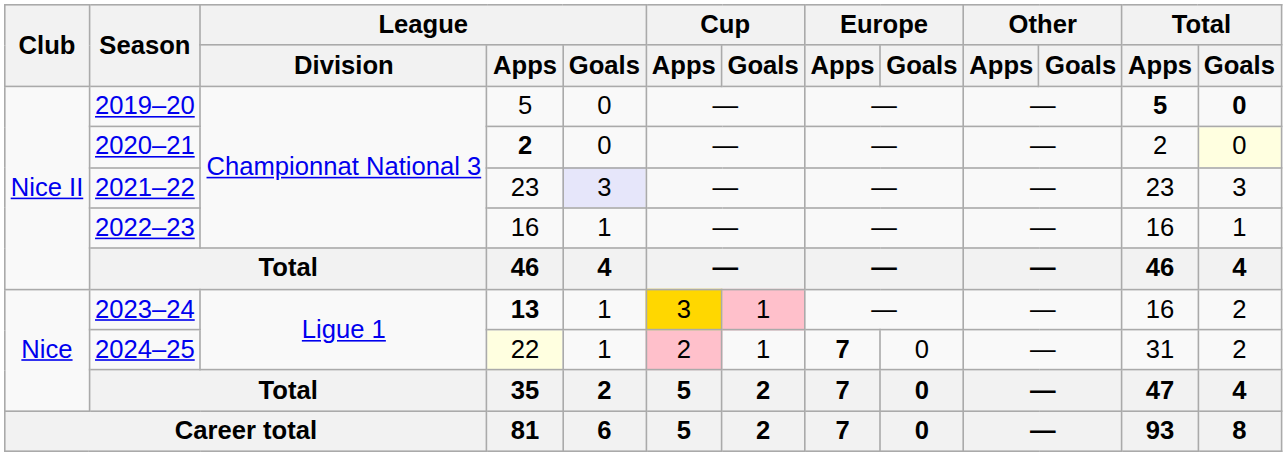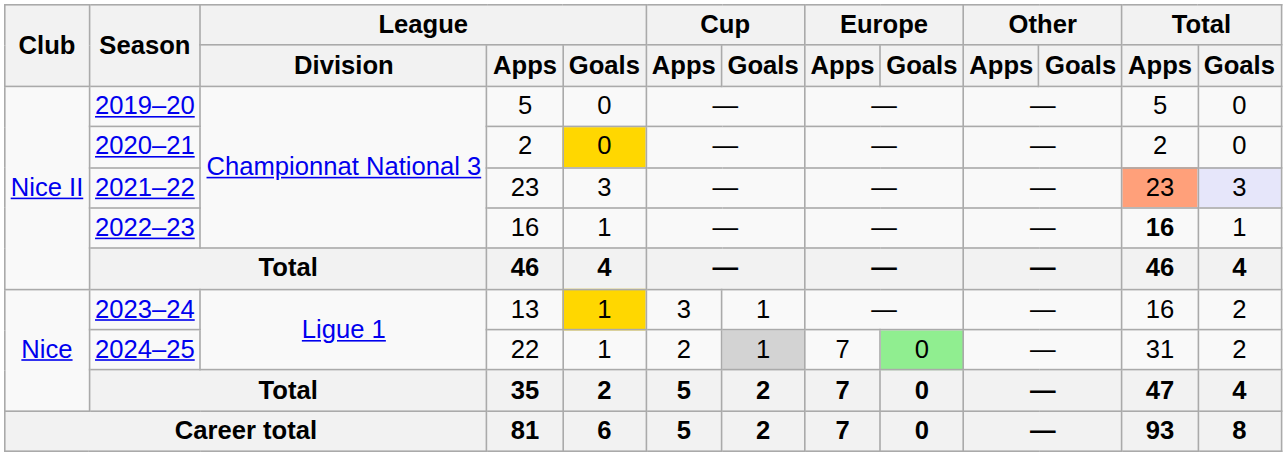2019–20 | Total / Apps: bold -> normal
2019–20 | Total / Goals: bold -> normal
2020–21 | League / Apps: bold -> normal
2020–21 | League / Goals: no background -> gold background
2020–21 | Total / Goals: lightyellow background -> no background
2021–22 | League / Goals: lavender background -> no background
2021–22 | Total / Apps: no background -> lightsalmon background
2021–22 | Total / Goals: no background -> lavender background
2022–23 | Total / Apps: normal -> bold
2023–24 | League / Apps: bold -> normal
2023–24 | League / Goals: no background -> gold background
2023–24 | Cup / Apps: gold background -> no background
2023–24 | Cup / Goals: pink background -> no background
2024–25 | League / Apps: lightyellow background -> no background
2024–25 | Cup / Apps: pink background -> no background
2024–25 | Cup / Goals: no background -> lightgrey background
2024–25 | Europe / Apps: bold -> normal
2024–25 | Europe / Goals: no background -> lightgreen background
